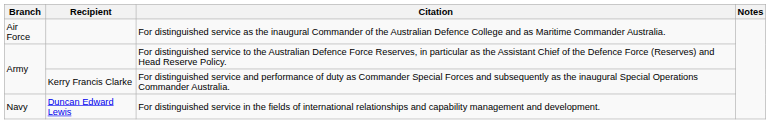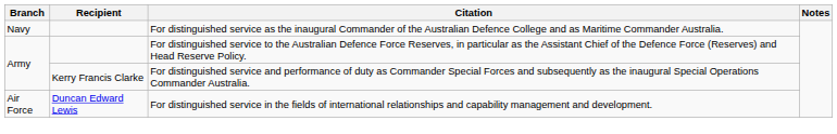row 2 | Branch: Air Force -> Navy
row 5 | Branch: Navy -> Air Force
